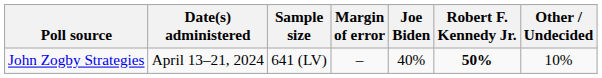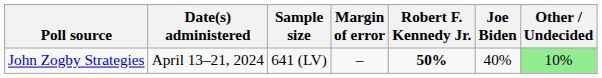columns swapped: Robert F. Kennedy Jr. <-> Joe Biden
John Zogby Strategies | Other / Undecided: no background -> lightgreen background
